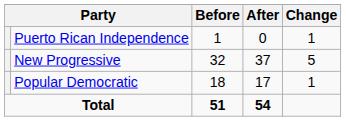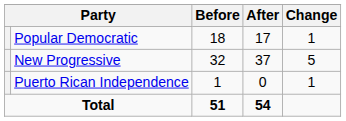rows swapped: Popular Democratic <-> Puerto Rican Independence
